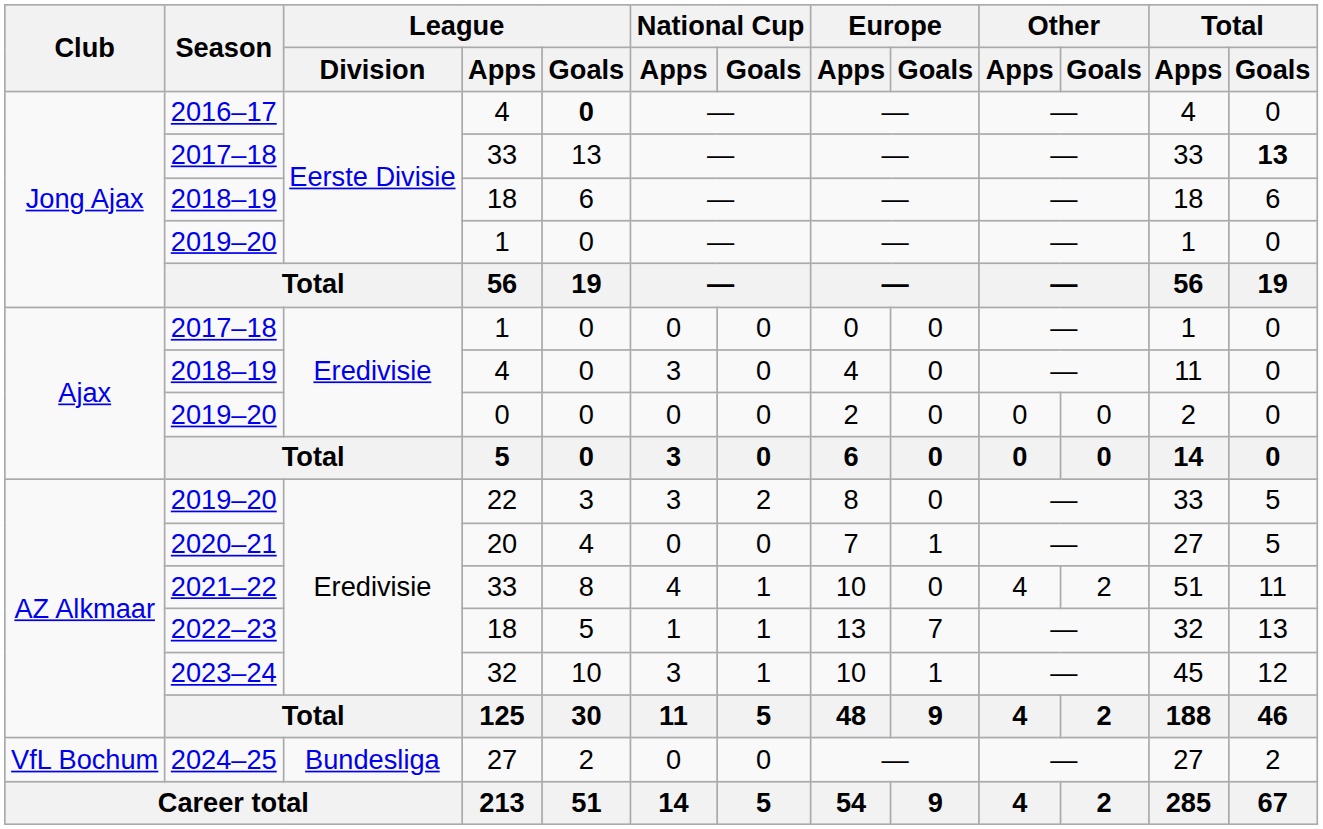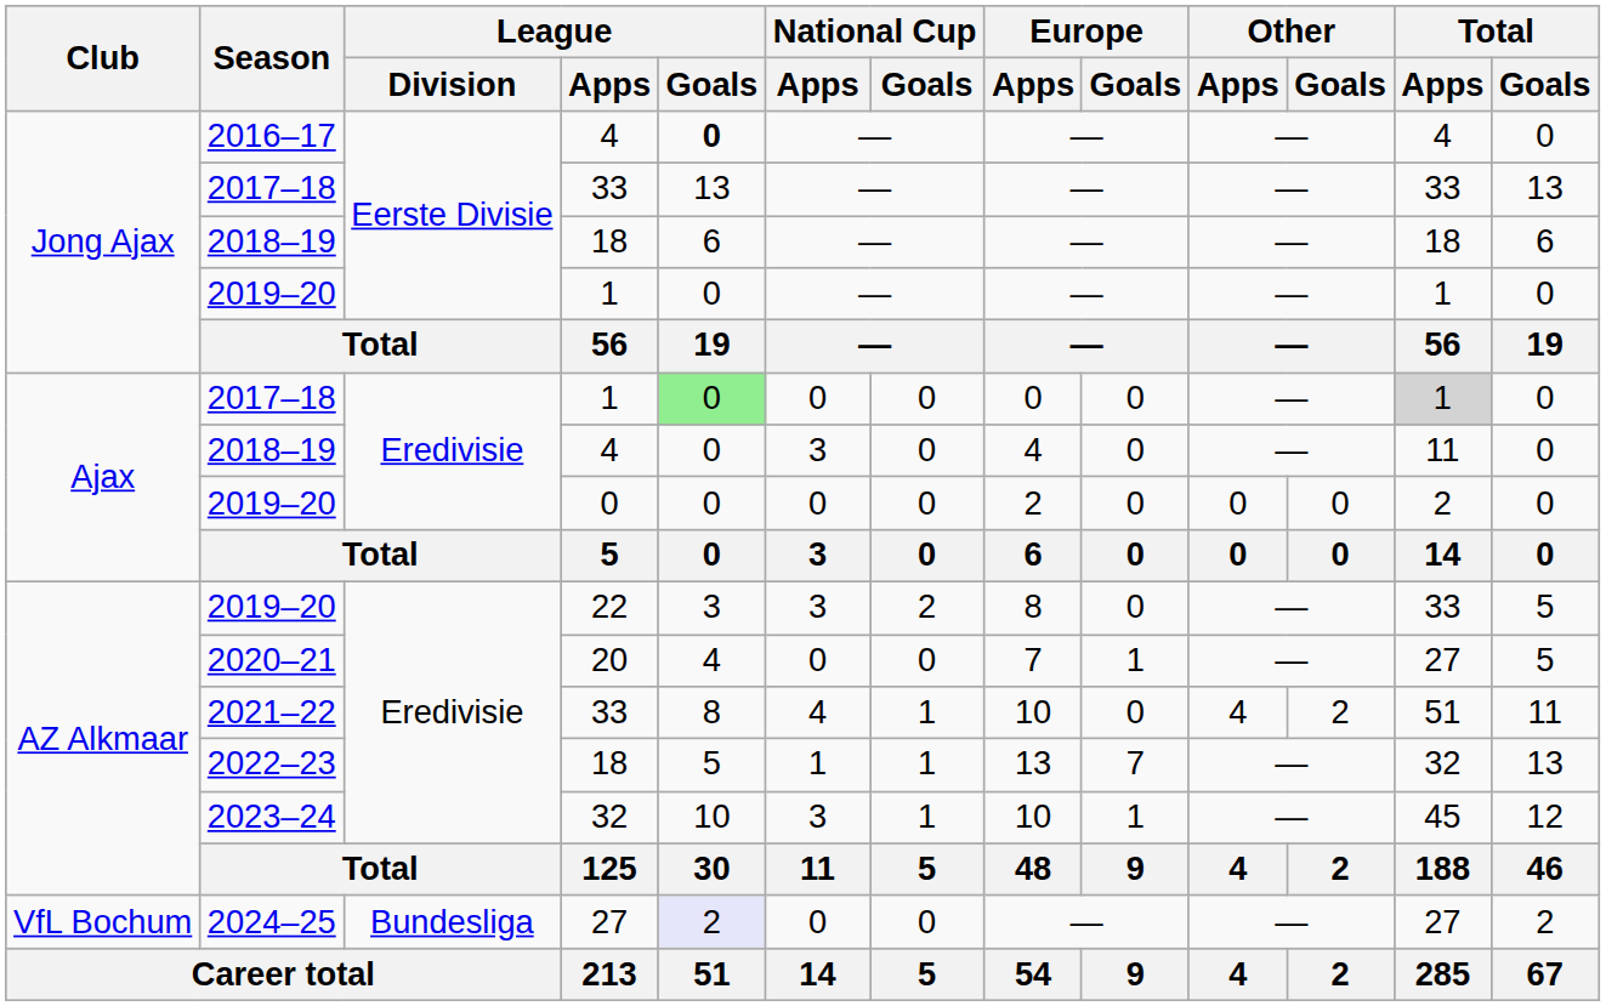2017–18 / 33 | Total / Goals: bold -> normal
2017–18 / 1 | League / Goals: no background -> lightgreen background
2017–18 / 1 | Total / Apps: no background -> lightgrey background
2024–25 | League / Goals: no background -> lavender background
